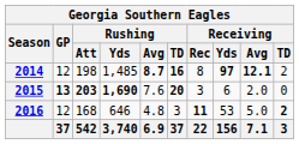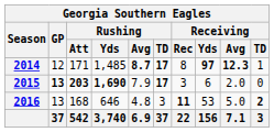2014 | Rushing / Att: 198 -> 171
2014 | Rushing / TD: 16 -> 17
2014 | Receiving / Avg: 12.1 -> 12.3
2014 | Receiving / TD: 2 -> 1
2015 | Rushing / Avg: 7.6 -> 7.9
2015 | Rushing / TD: 20 -> 17
2016 | GP: 12 -> 13
